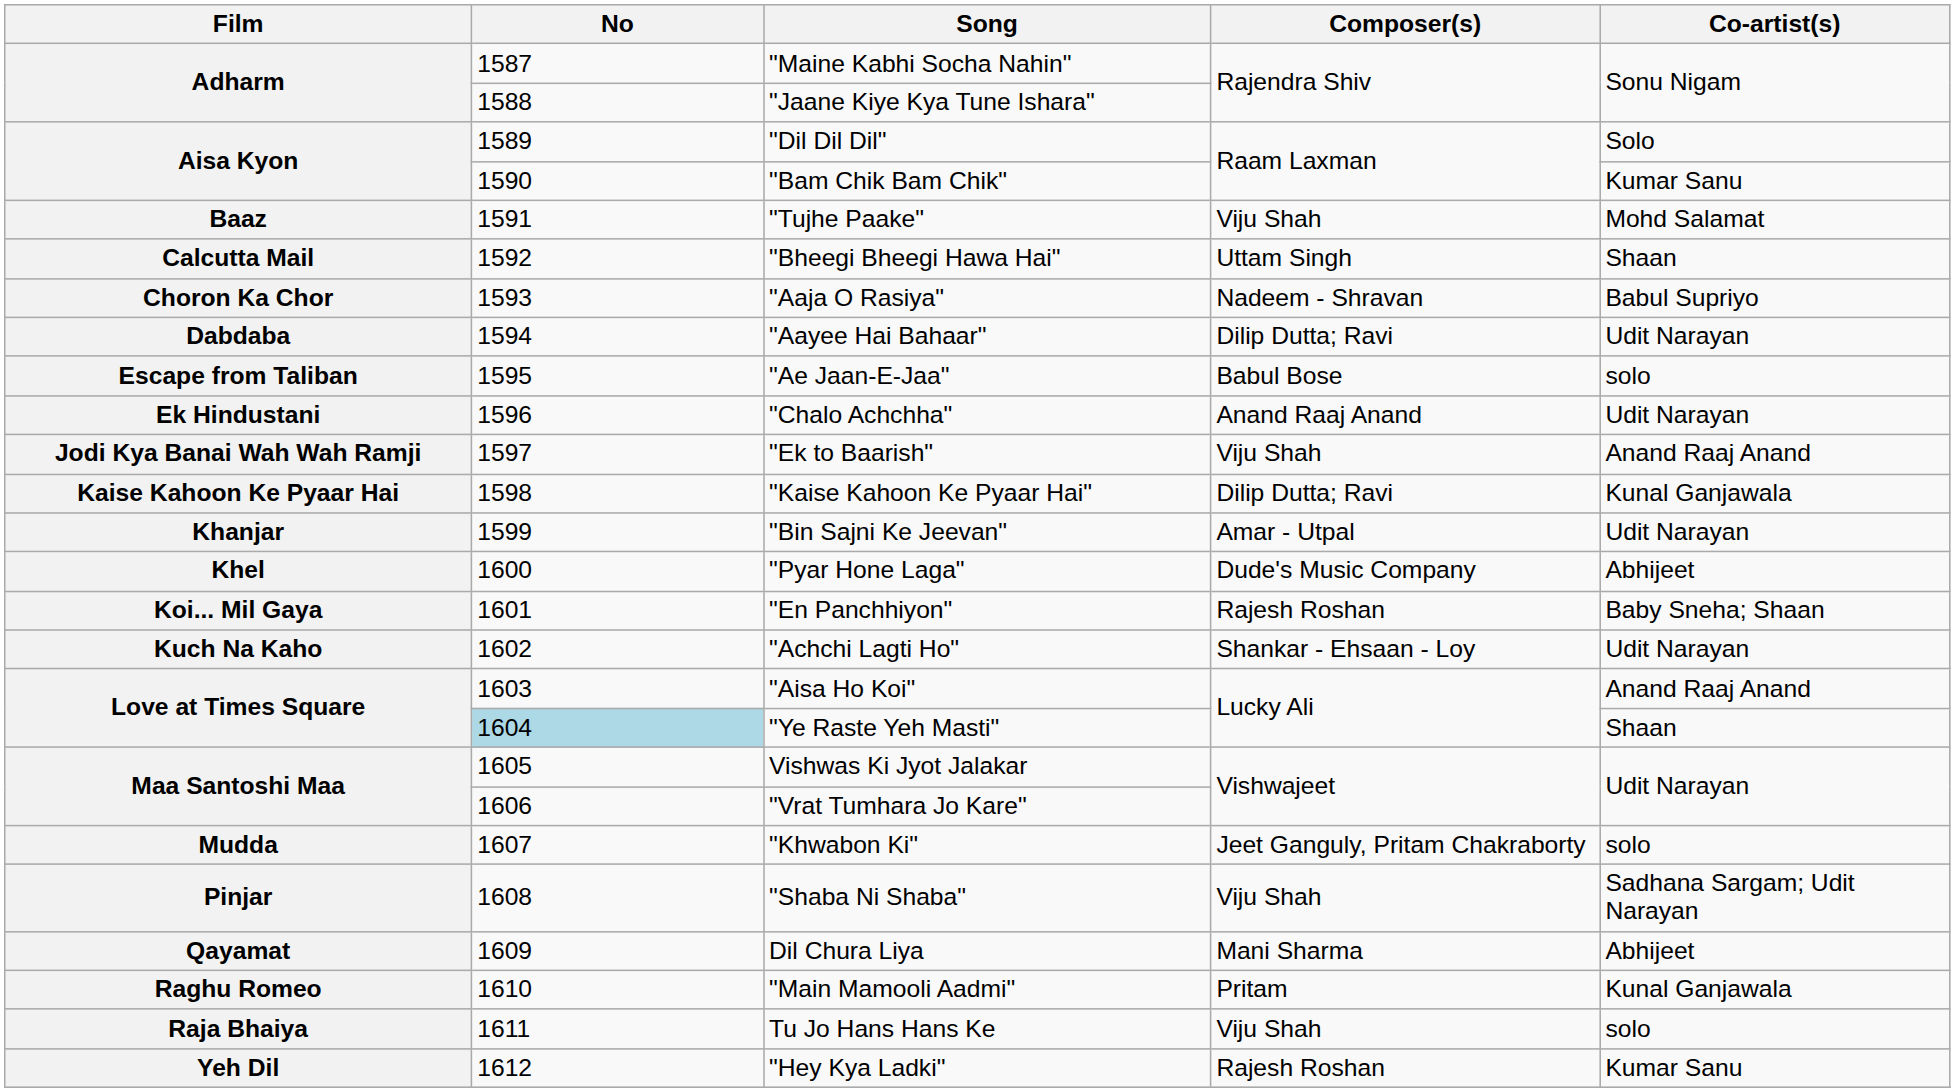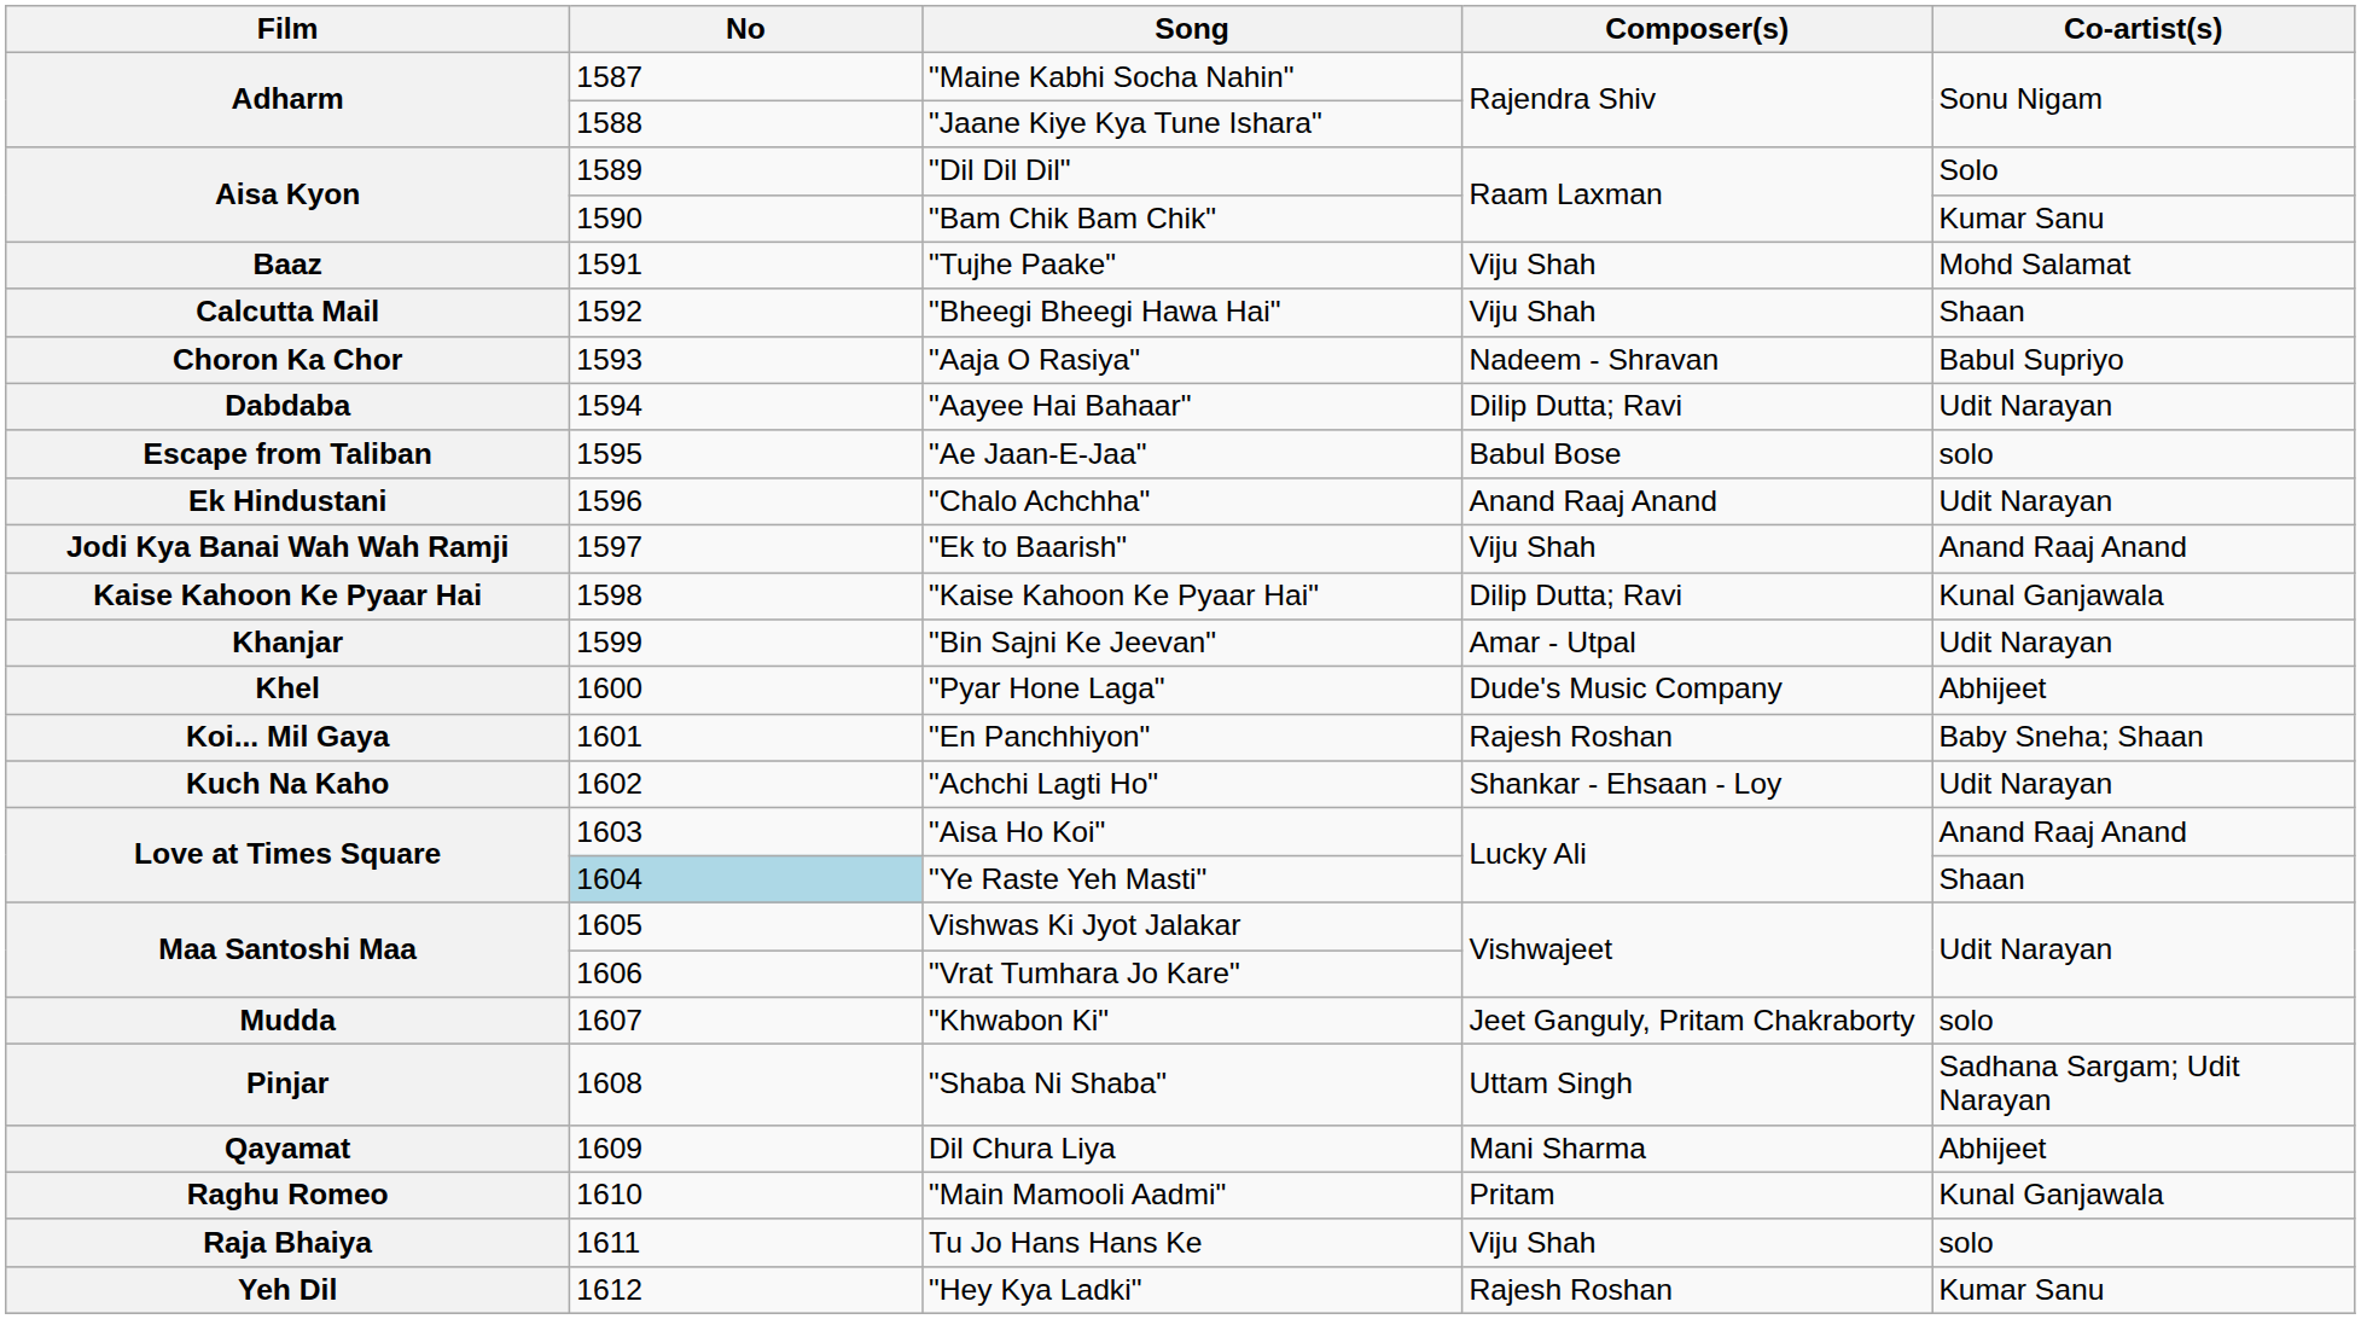"Bheegi Bheegi Hawa Hai" | Composer(s): Uttam Singh -> Viju Shah
"Shaba Ni Shaba" | Composer(s): Viju Shah -> Uttam Singh
